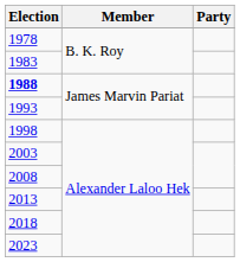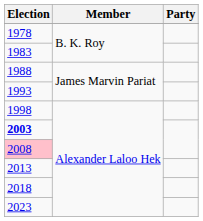1988 | Election: bold -> normal
2003 | Election: normal -> bold
2008 | Election: no background -> pink background
